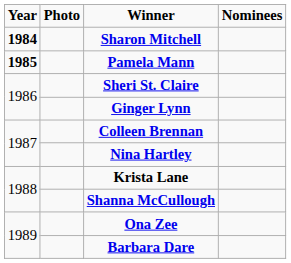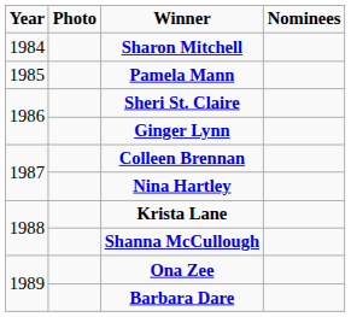Sharon Mitchell | Year: bold -> normal
Pamela Mann | Year: bold -> normal
